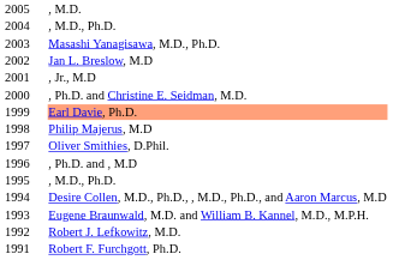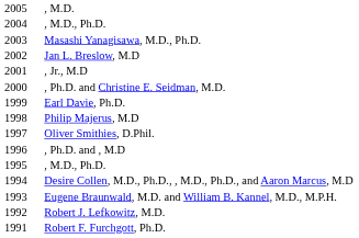row 7 | column 2: lightsalmon background -> no background
